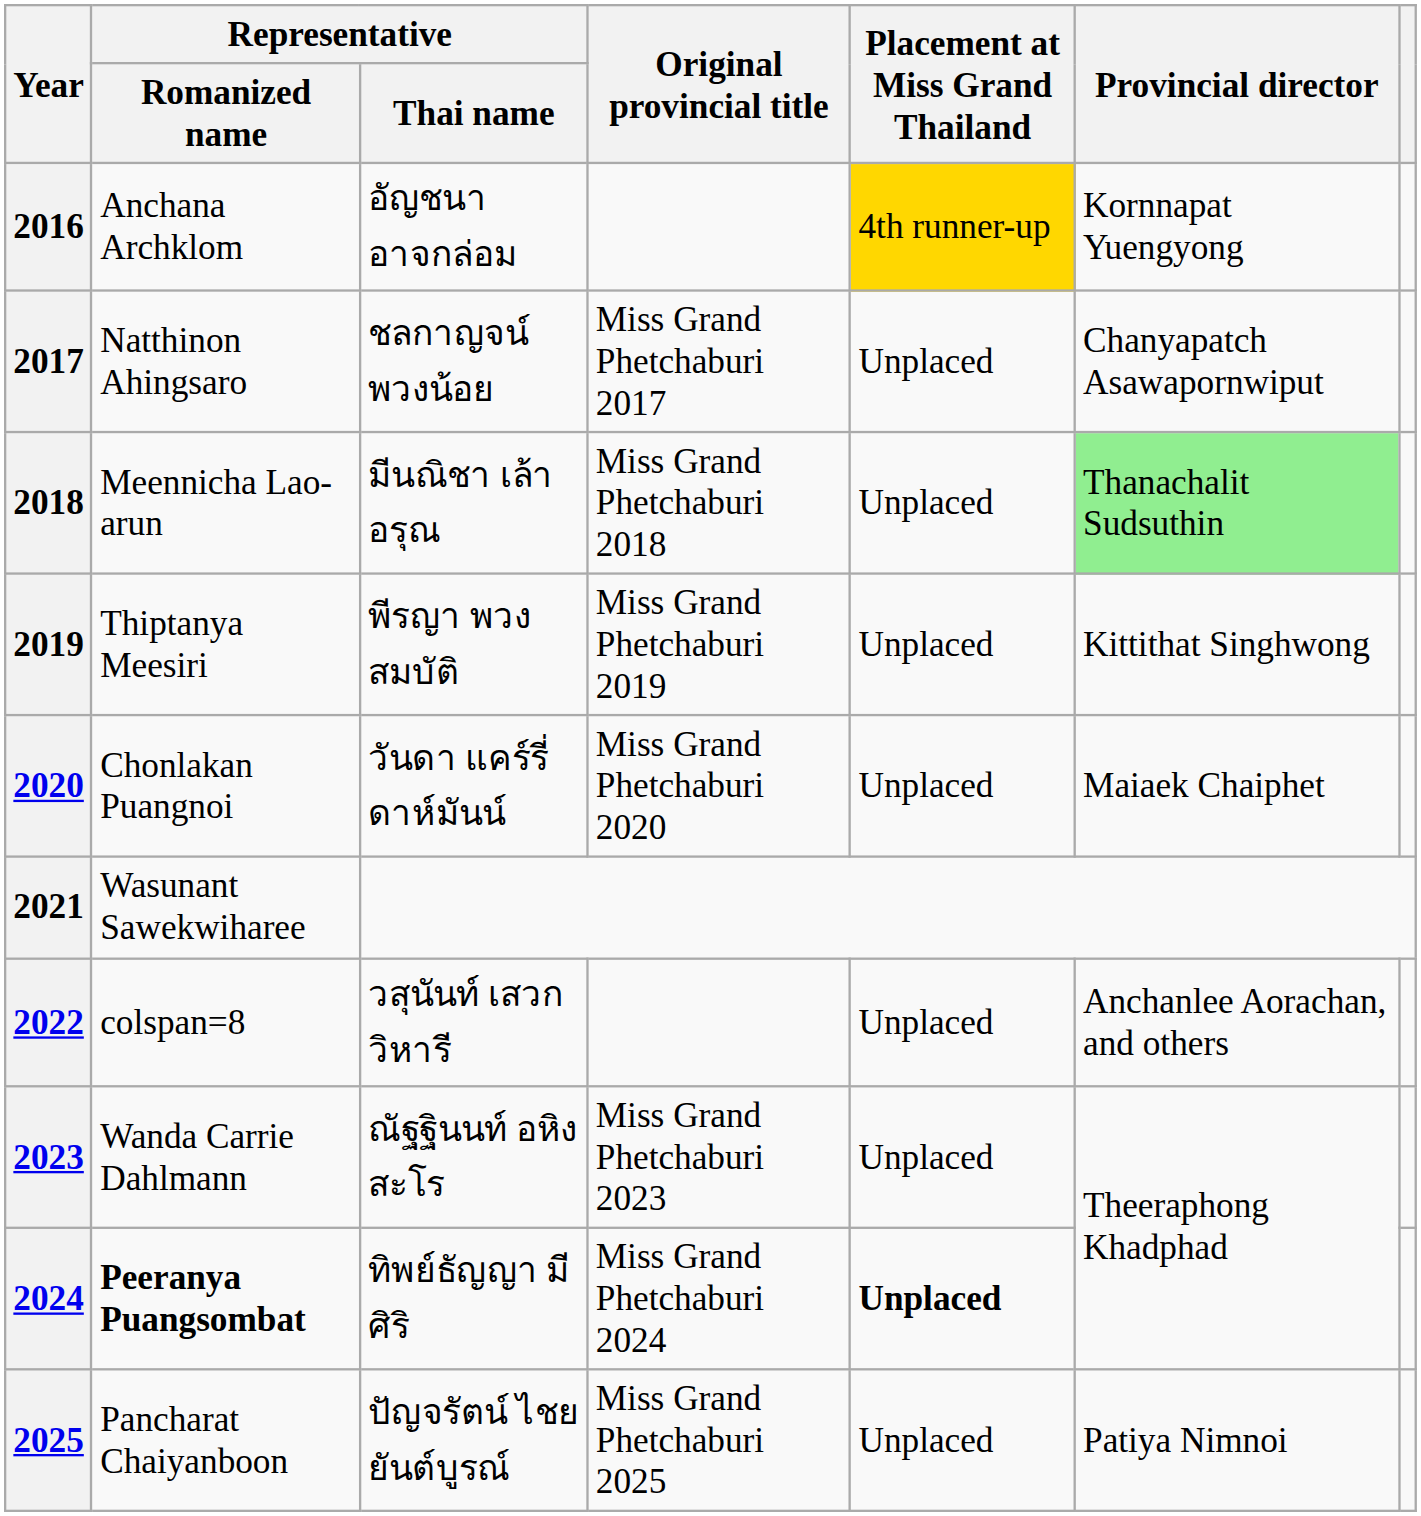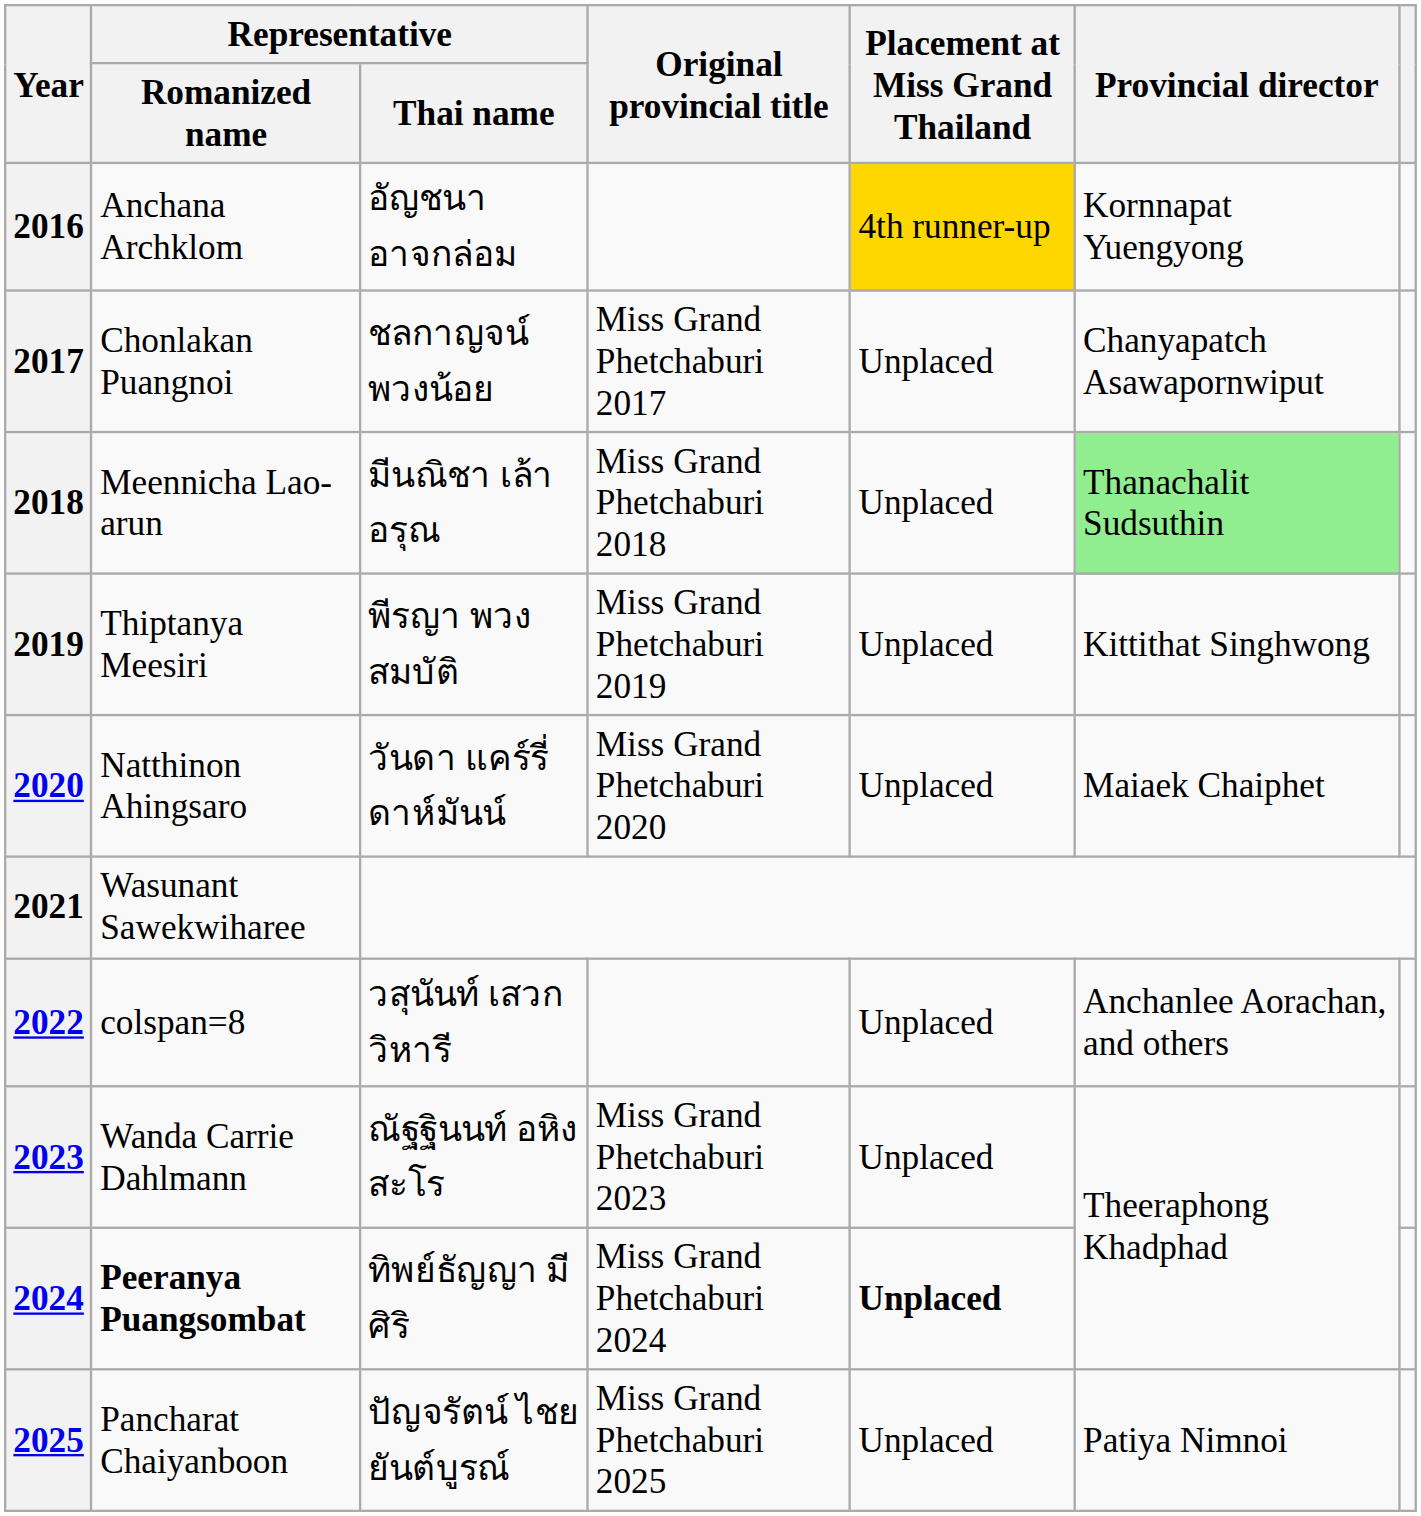2017 | Representative / Romanized name: Natthinon Ahingsaro -> Chonlakan Puangnoi
2020 | Representative / Romanized name: Chonlakan Puangnoi -> Natthinon Ahingsaro
